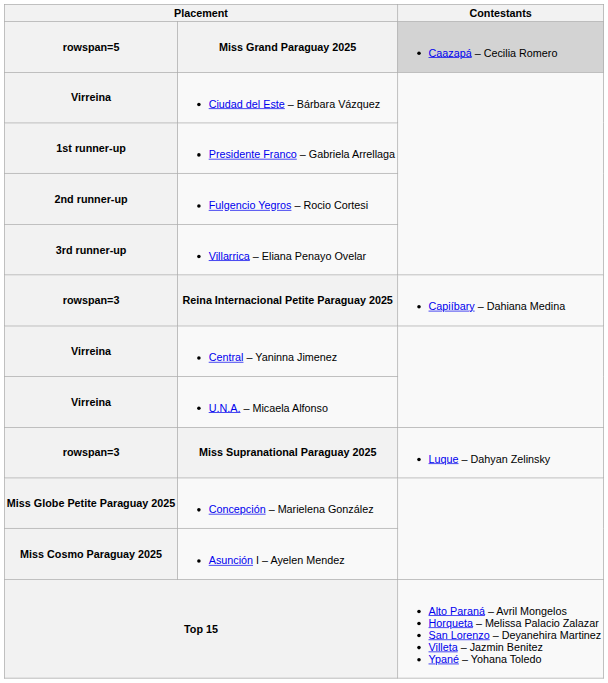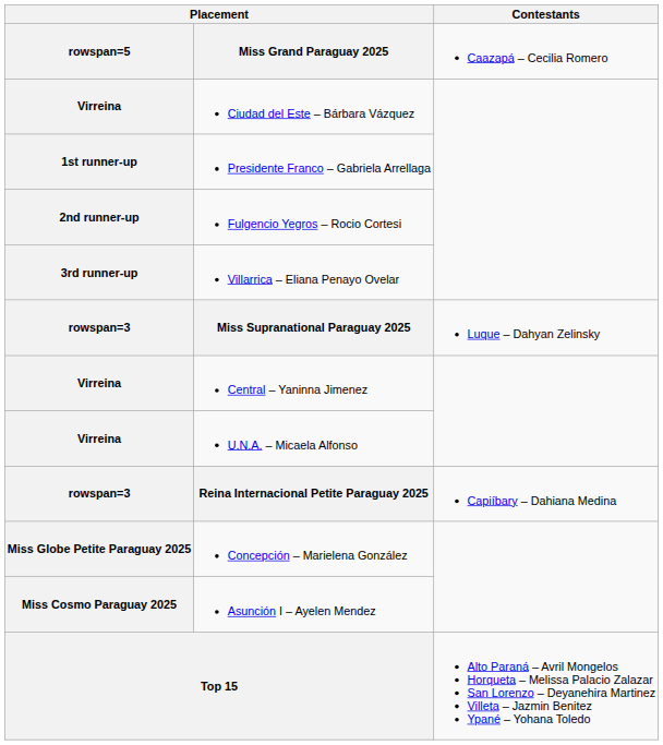Miss Grand Paraguay 2025 | Contestants: lightgrey background -> no background
rows swapped: Miss Supranational Paraguay 2025 <-> Reina Internacional Petite Paraguay 2025
